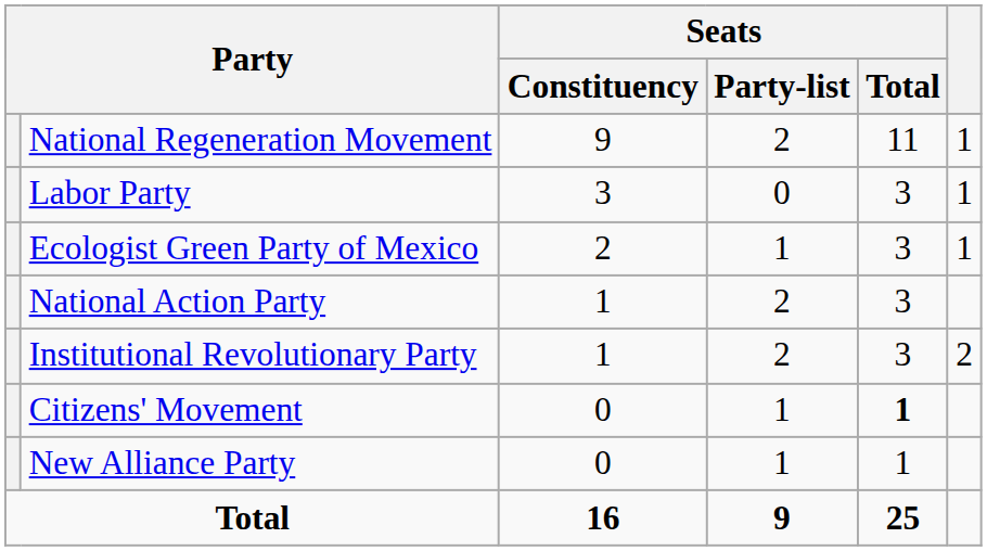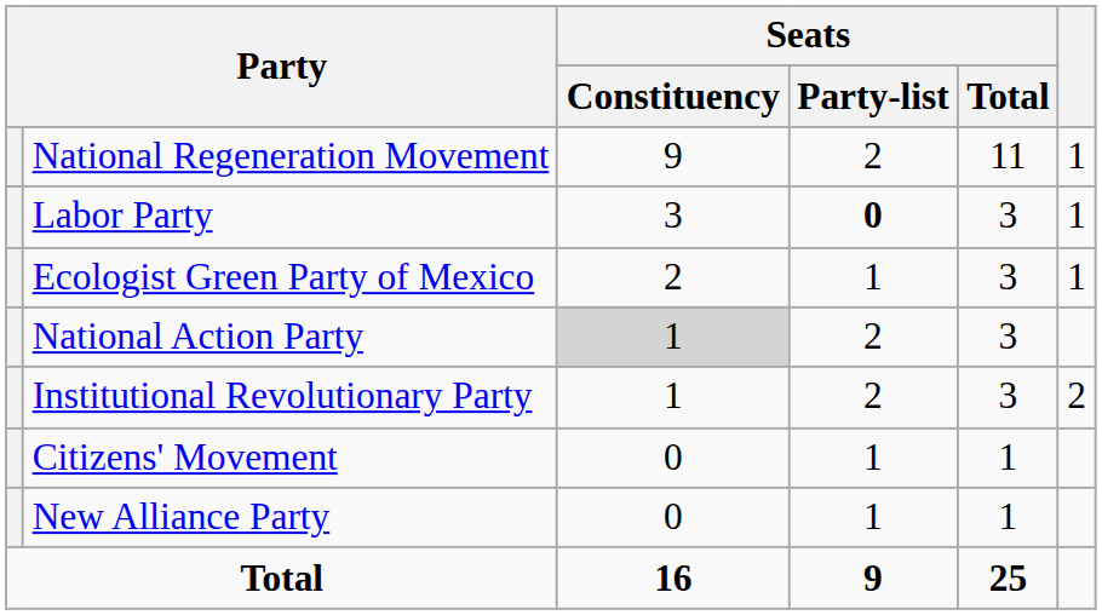Labor Party | Seats / Party-list: normal -> bold
National Action Party | Seats / Constituency: no background -> lightgrey background
Citizens' Movement | Seats / Total: bold -> normal
